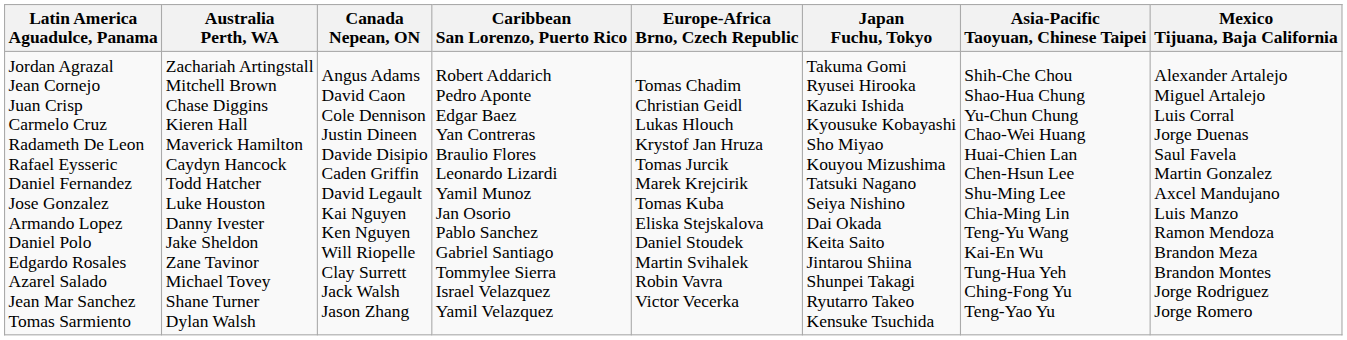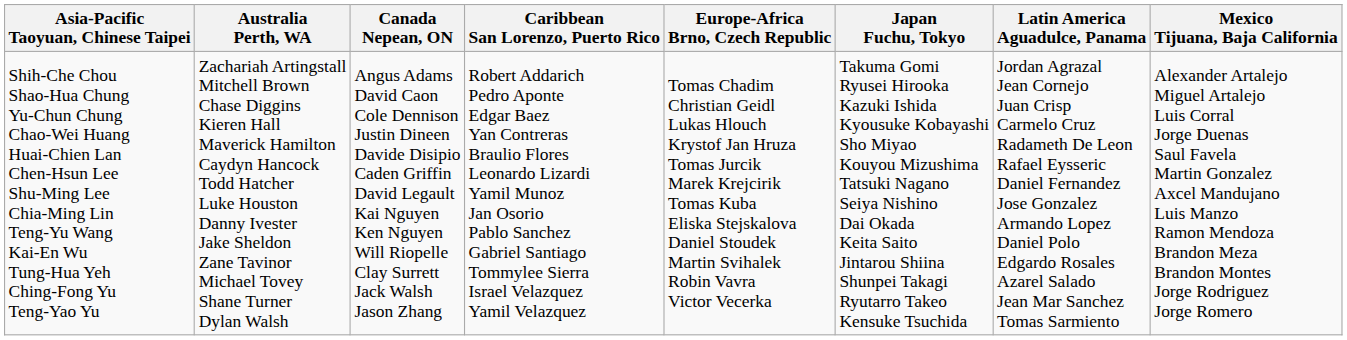columns swapped: Asia-Pacific Taoyuan, Chinese Taipei <-> Latin America Aguadulce, Panama
